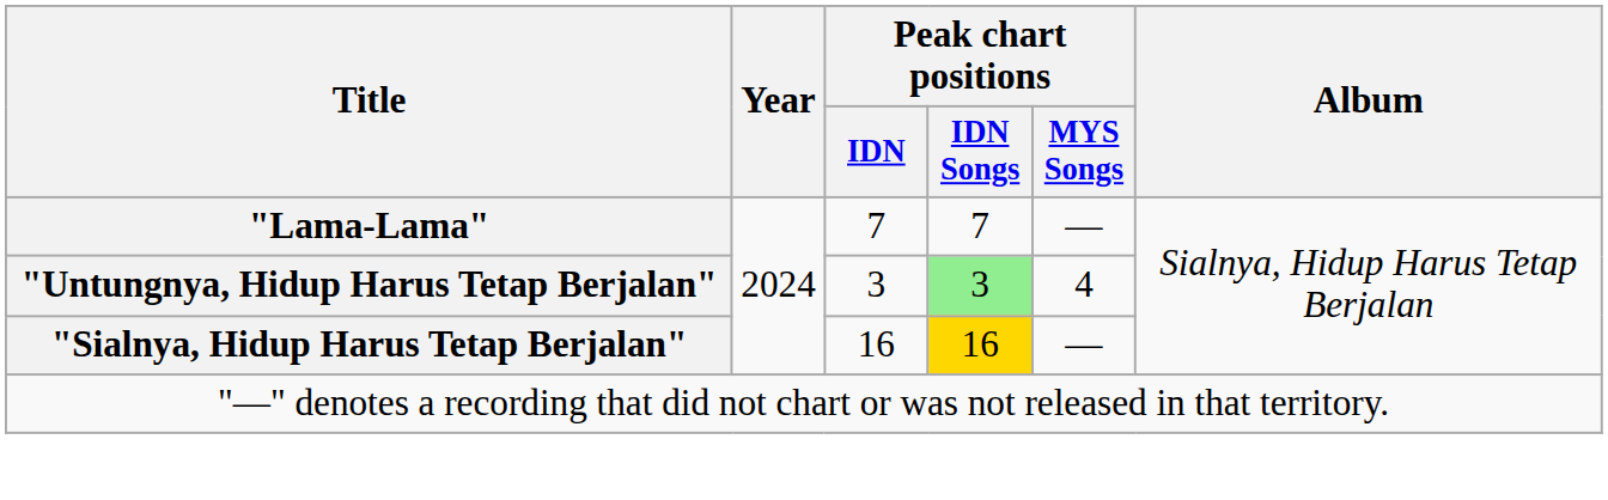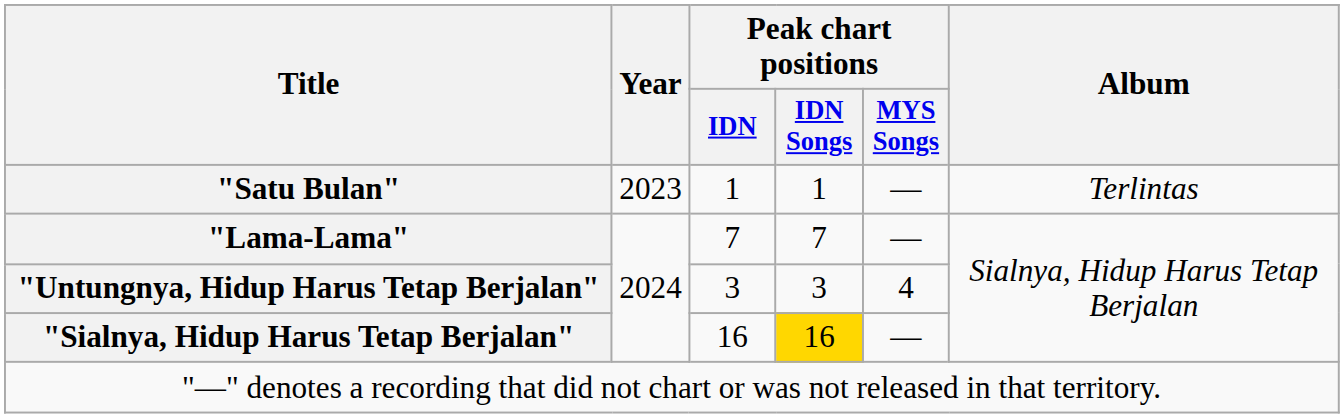+ row: "Satu Bulan" | 2023 | 1 | 1 | — | Terlintas
"Untungnya, Hidup Harus Tetap Berjalan" | Peak chart positions / IDN Songs: lightgreen background -> no background
